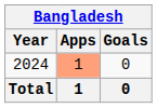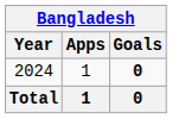2024 | Apps: lightsalmon background -> no background
2024 | Goals: normal -> bold
